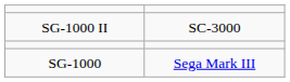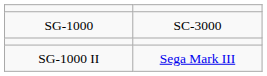row 2 | column 1: SG-1000 II -> SG-1000
row 4 | column 1: SG-1000 -> SG-1000 II
